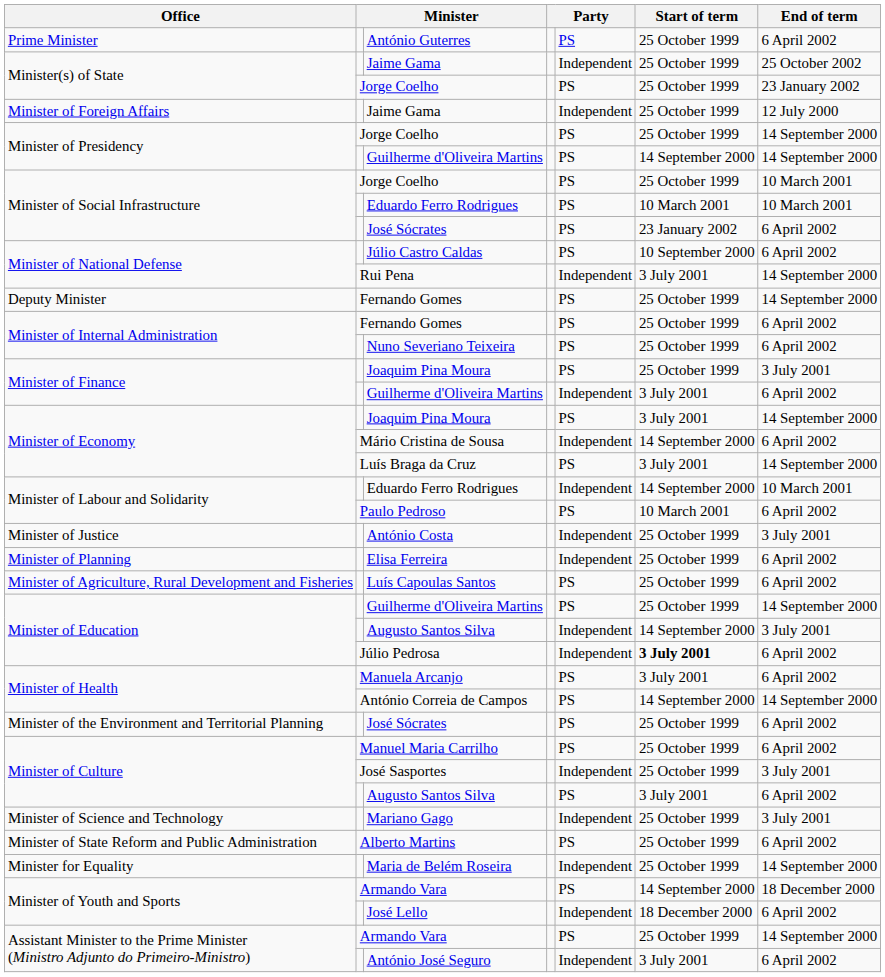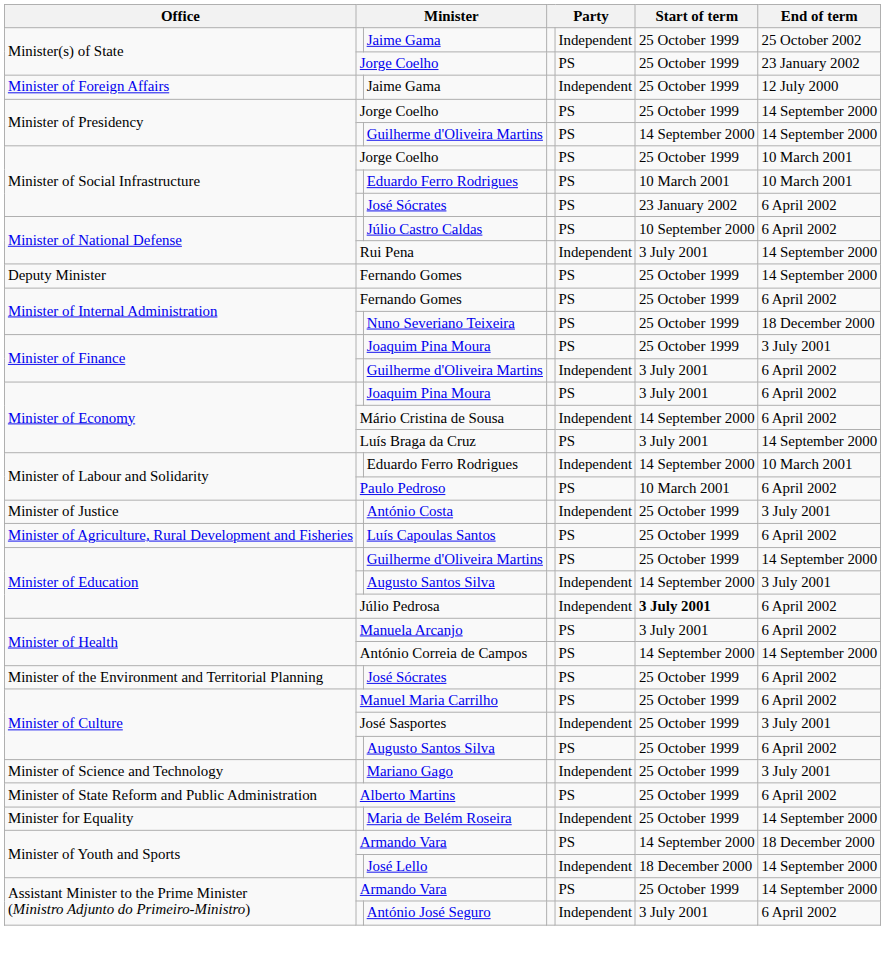- row: Prime Minister | António Guterres | PS | 25 October 1999 | 6 April 2002
Nuno Severiano Teixeira | End of term: 6 April 2002 -> 18 December 2000
Minister of Economy / Joaquim Pina Moura | End of term: 14 September 2000 -> 6 April 2002
- row: Minister of Planning | Elisa Ferreira | Independent | 25 October 1999 | 6 April 2002
Minister of Culture / Augusto Santos Silva | Start of term: 3 July 2001 -> 25 October 1999
José Lello | End of term: 6 April 2002 -> 14 September 2000
